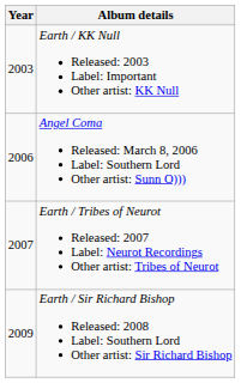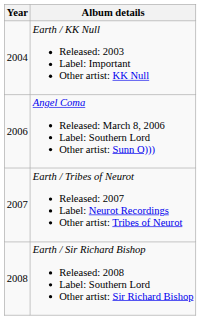row 2 | Year: 2003 -> 2004
row 5 | Year: 2009 -> 2008
